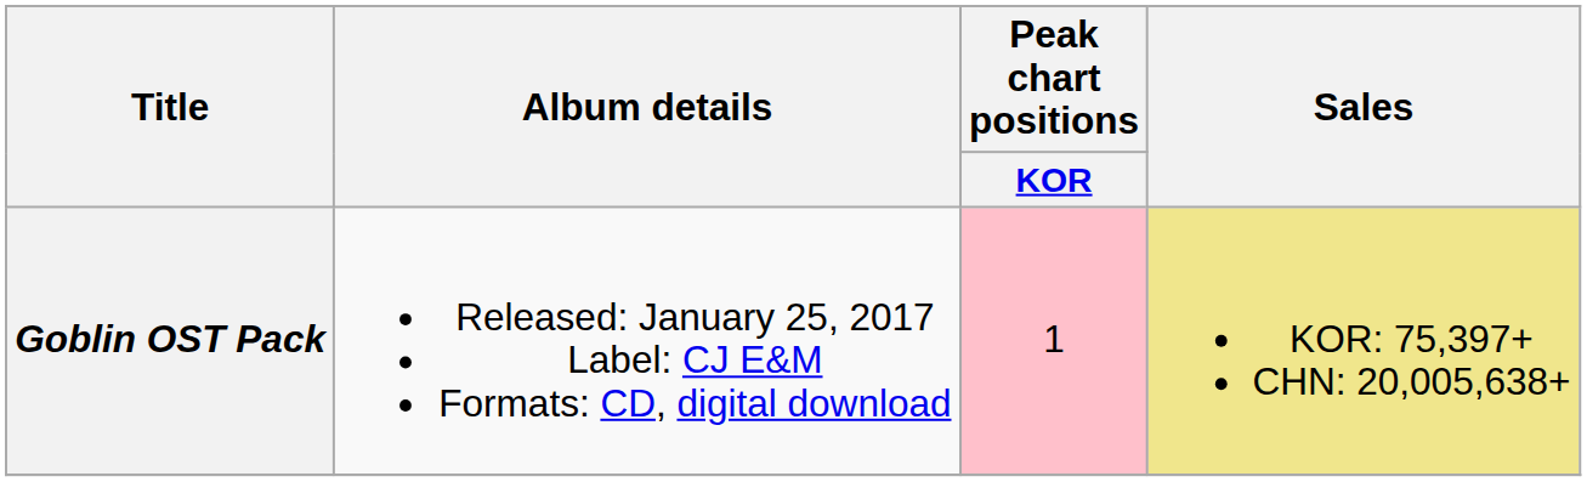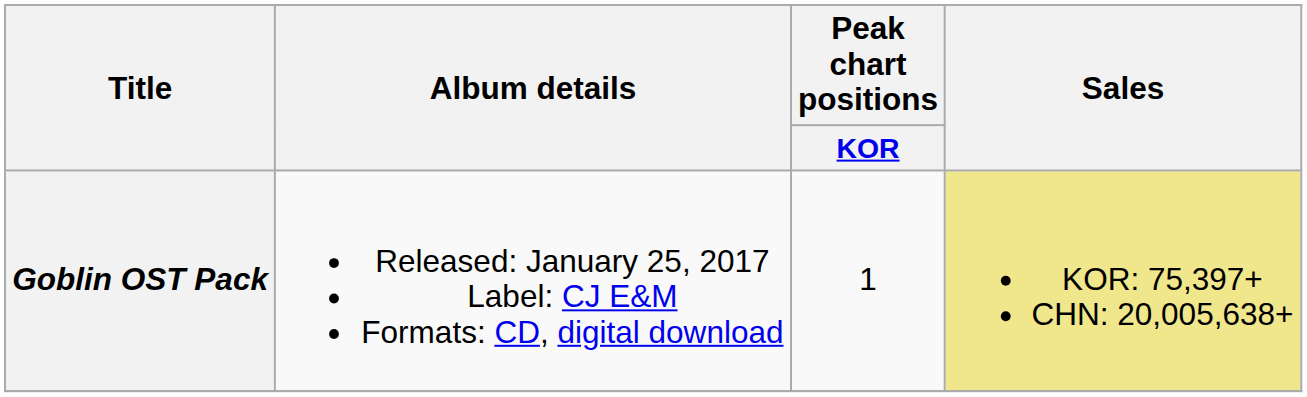Goblin OST Pack | Peak chart positions / KOR: pink background -> no background
